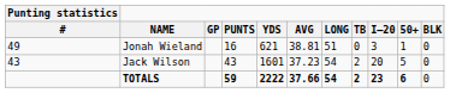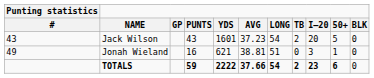rows swapped: Jack Wilson <-> Jonah Wieland
